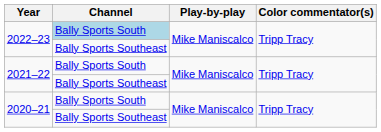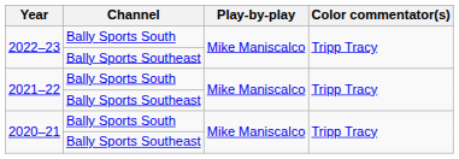2022–23 / Bally Sports South | Channel: lightblue background -> no background
